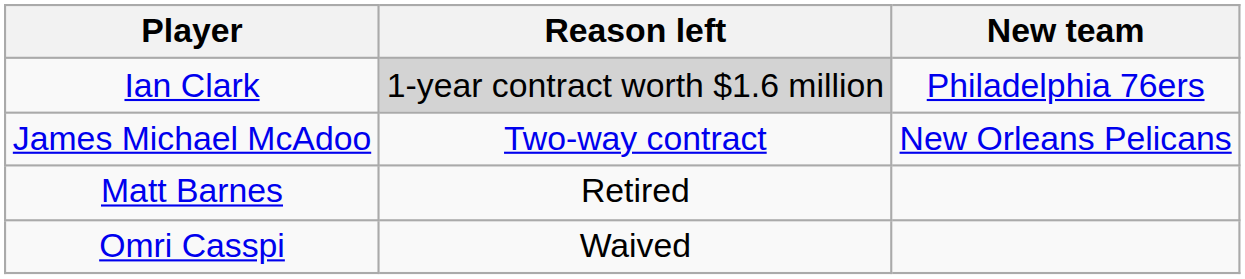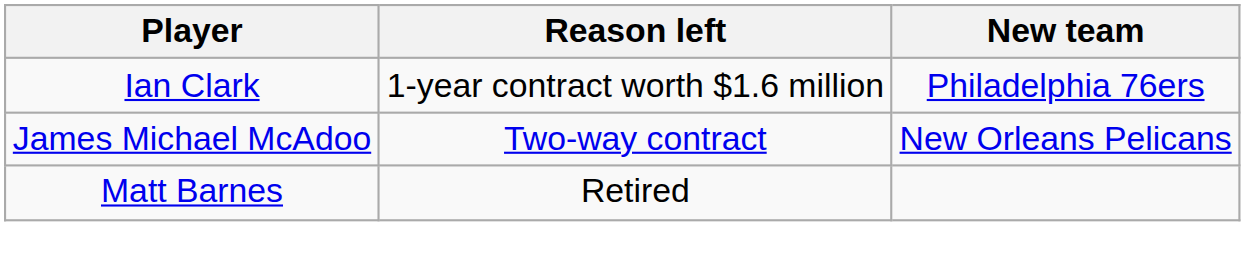Ian Clark | Reason left: lightgrey background -> no background
- row: Omri Casspi | Waived
